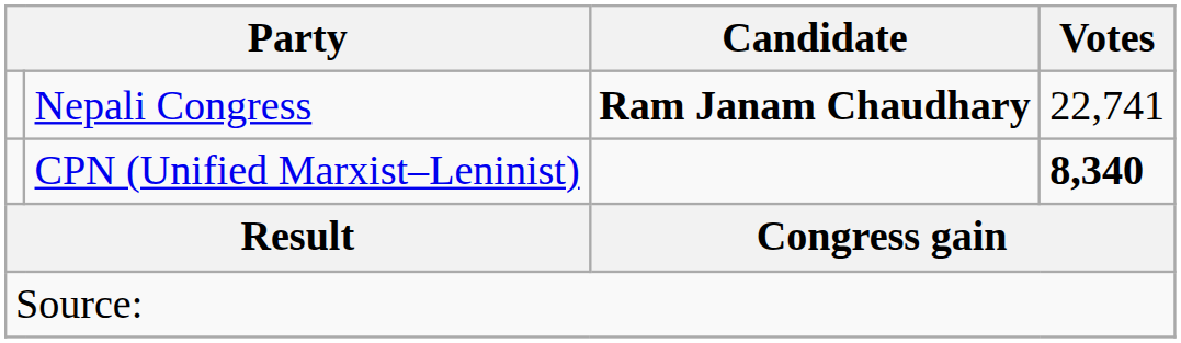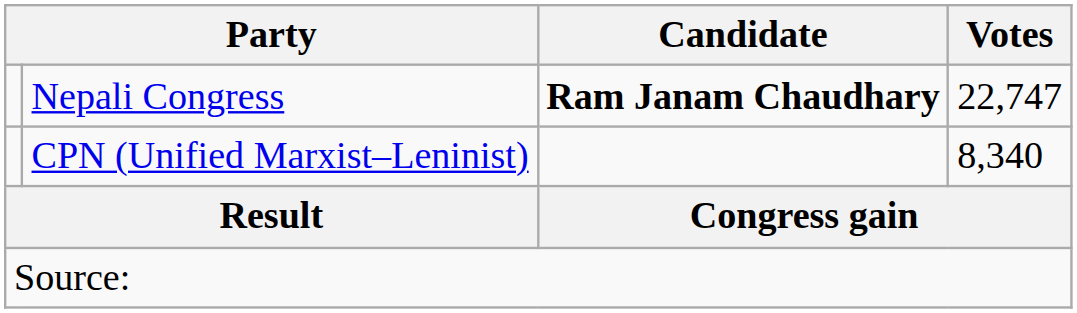Nepali Congress | Votes: 22,741 -> 22,747
CPN (Unified Marxist–Leninist) | Votes: bold -> normal
